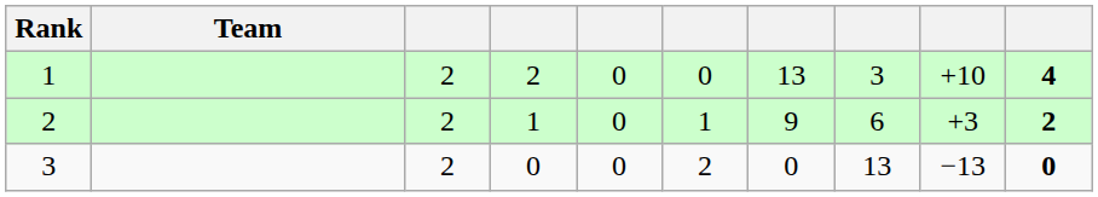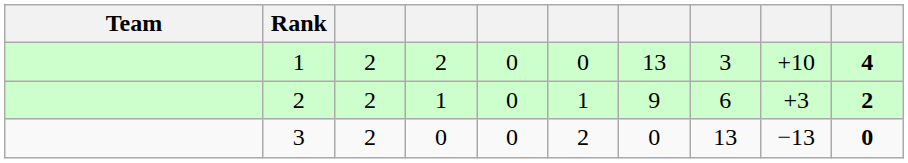columns swapped: Rank <-> Team
